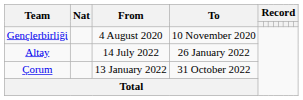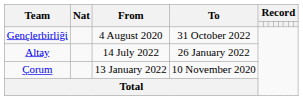Gençlerbirliği | To: 10 November 2020 -> 31 October 2022
Çorum | To: 31 October 2022 -> 10 November 2020
